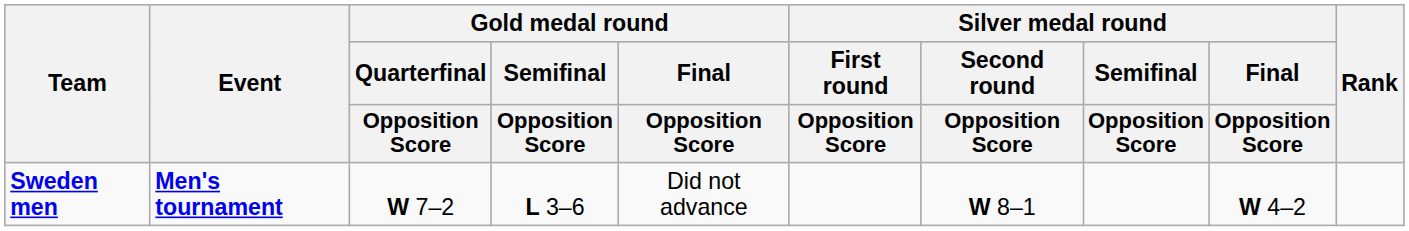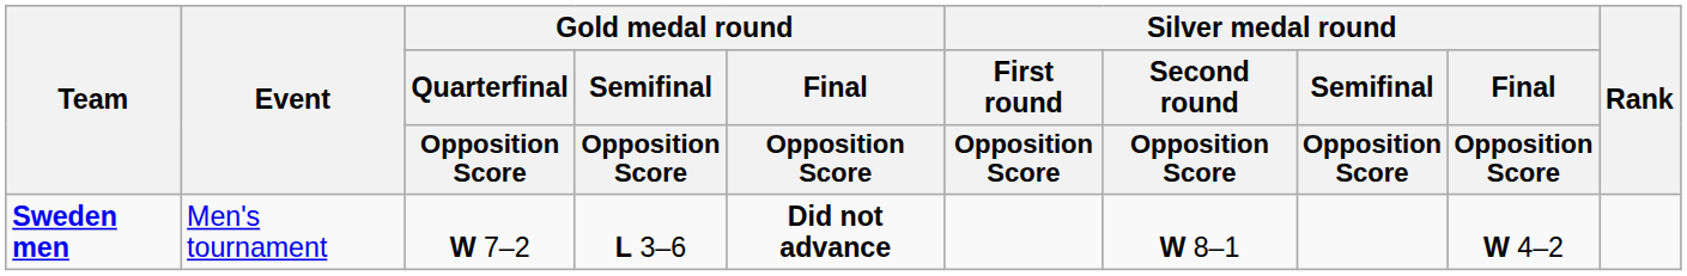Sweden men | Event: bold -> normal
Sweden men | Gold medal round / Final / Opposition Score: normal -> bold
